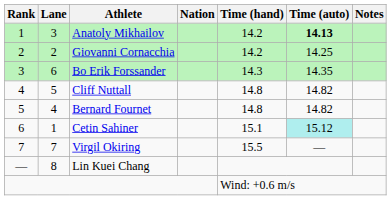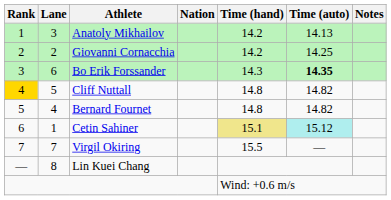Anatoly Mikhailov | Time (auto): bold -> normal
Bo Erik Forssander | Time (auto): normal -> bold
Cliff Nuttall | Rank: no background -> gold background
Cetin Sahiner | Time (hand): no background -> khaki background
